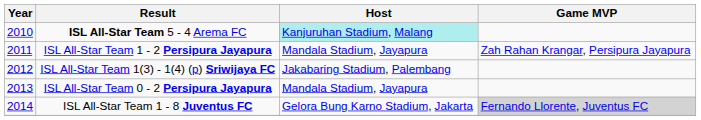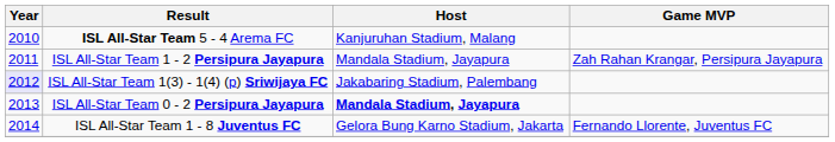row 2 | Host: paleturquoise background -> no background
row 4 | Year: no background -> lavender background
row 5 | Host: normal -> bold
row 6 | Game MVP: lightgrey background -> no background
